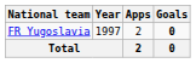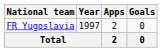FR Yugoslavia | Goals: bold -> normal
